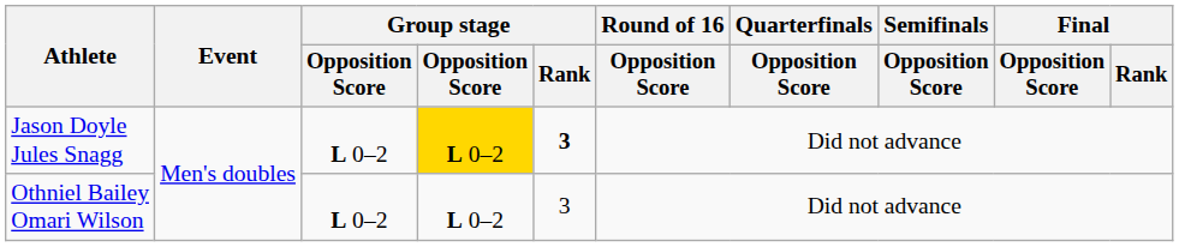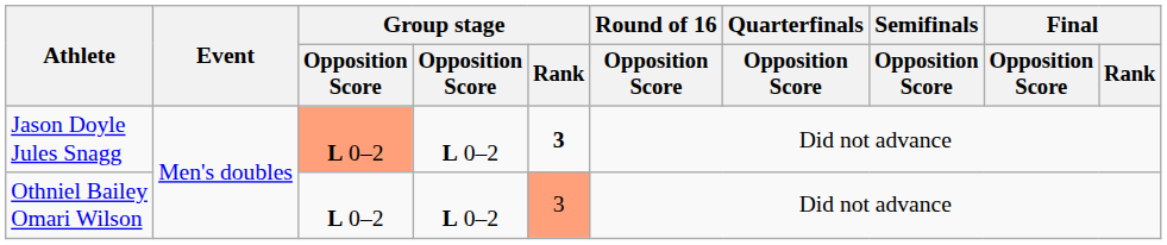Jason Doyle Jules Snagg | column 3: no background -> lightsalmon background
Jason Doyle Jules Snagg | column 4: gold background -> no background
Othniel Bailey Omari Wilson | Group stage / Rank: no background -> lightsalmon background
